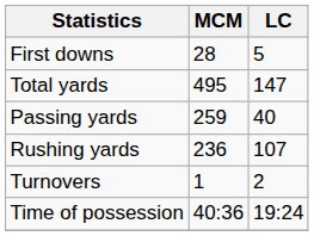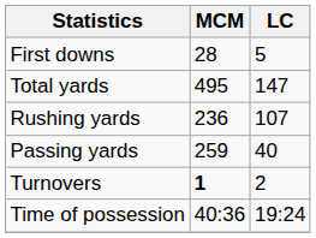rows swapped: Rushing yards <-> Passing yards
Turnovers | MCM: normal -> bold
